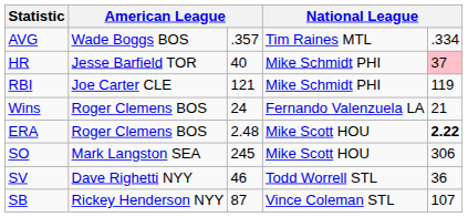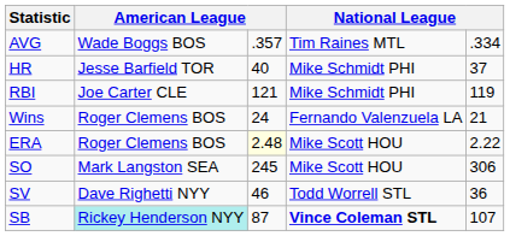HR | column 5: pink background -> no background
ERA | column 3: no background -> lightyellow background
ERA | column 5: bold -> normal
SB | column 2: no background -> paleturquoise background
SB | column 4: normal -> bold
